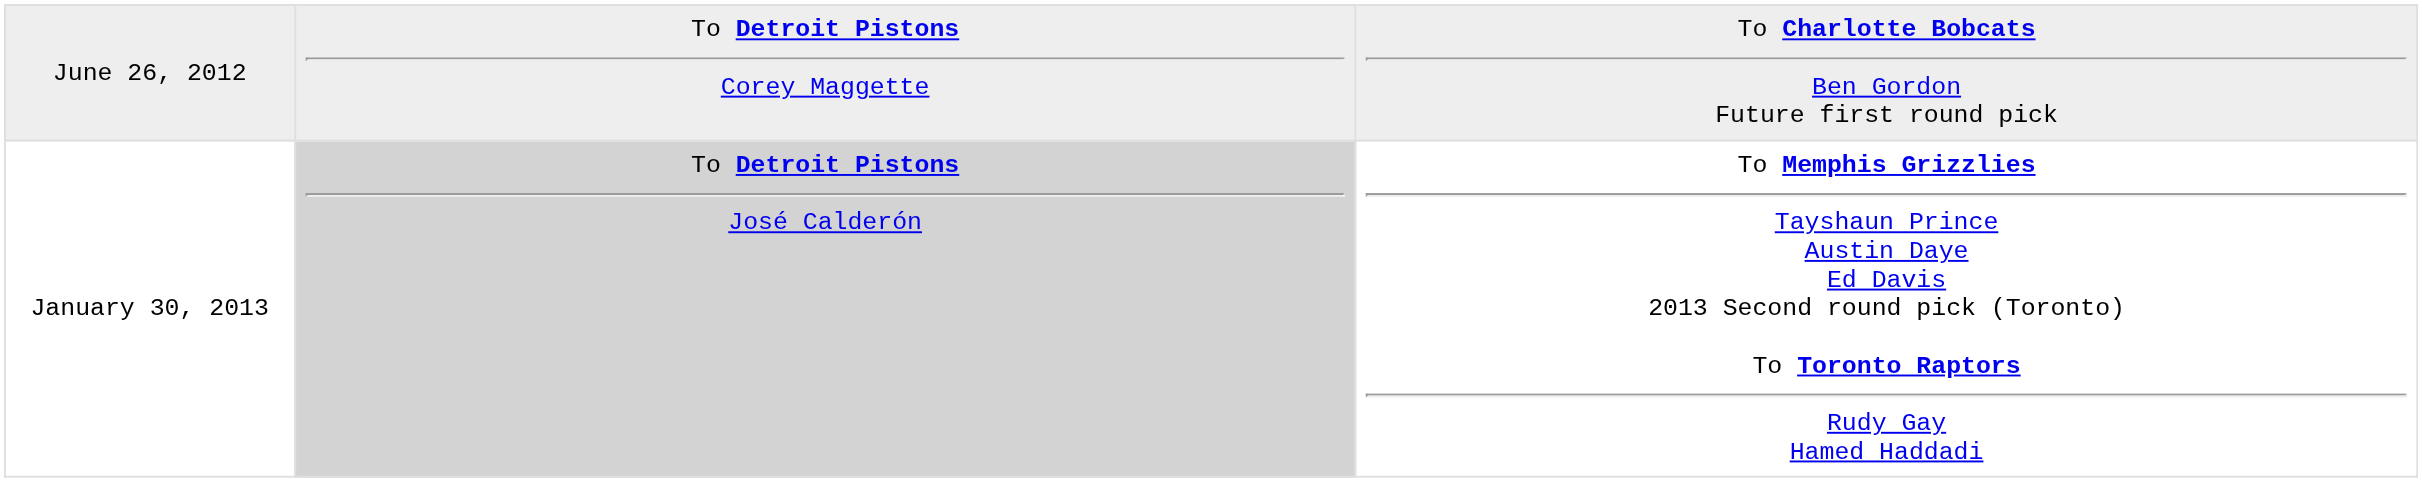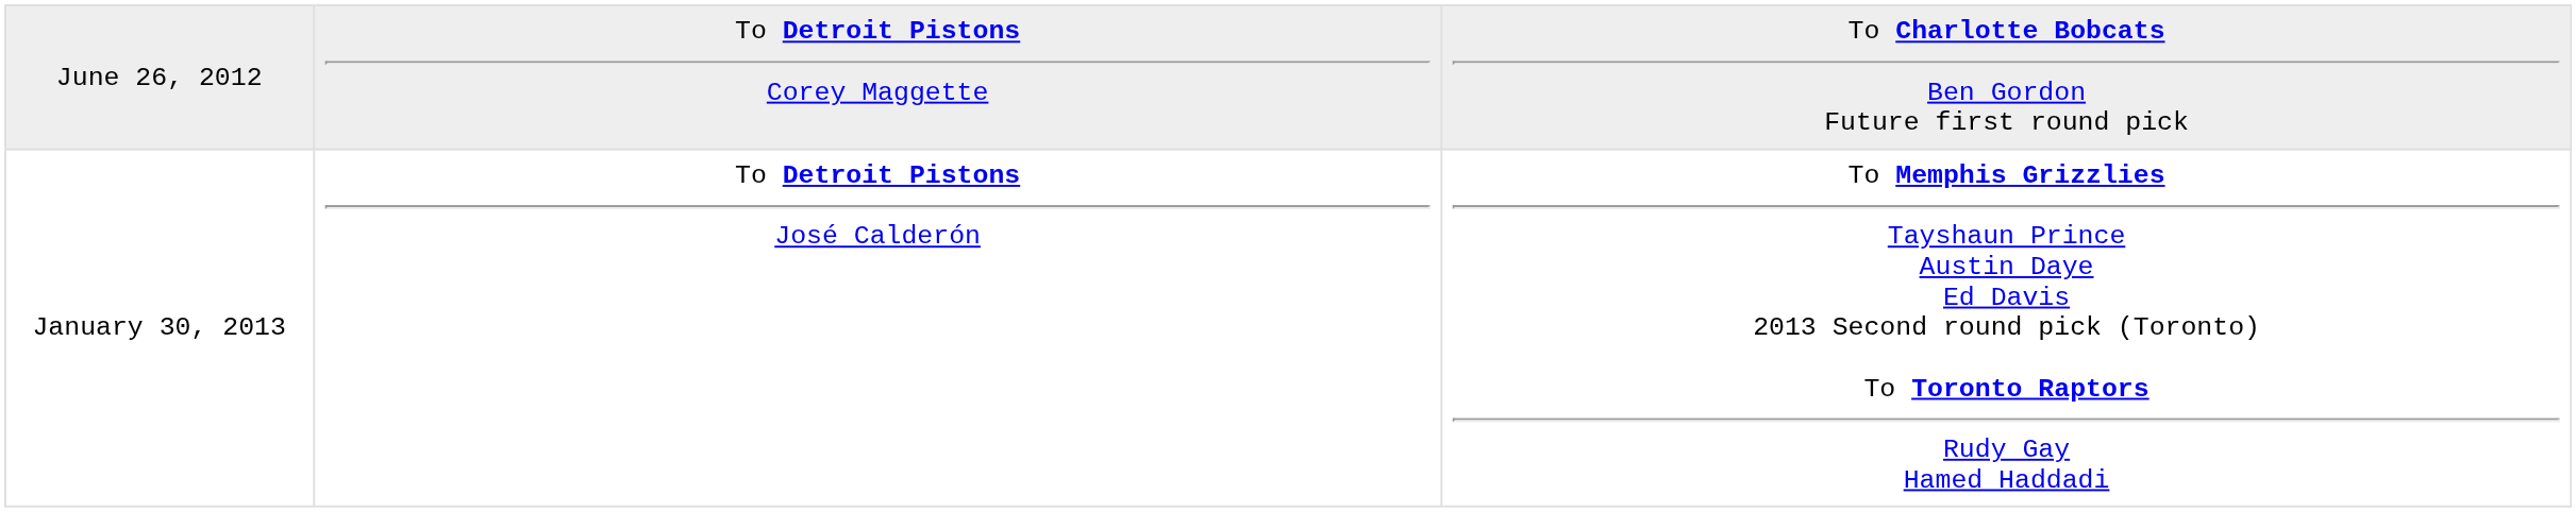January 30, 2013 | column 2: lightgrey background -> no background
